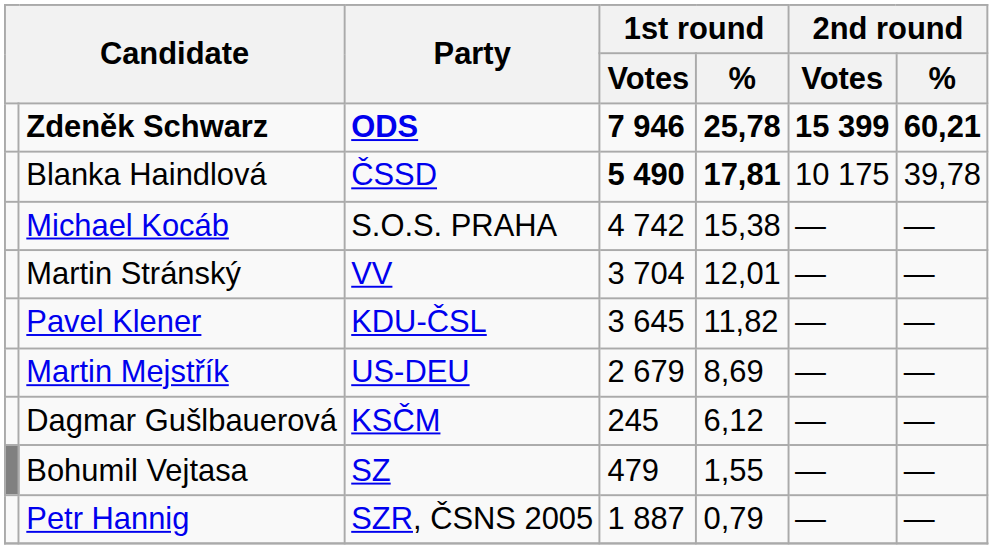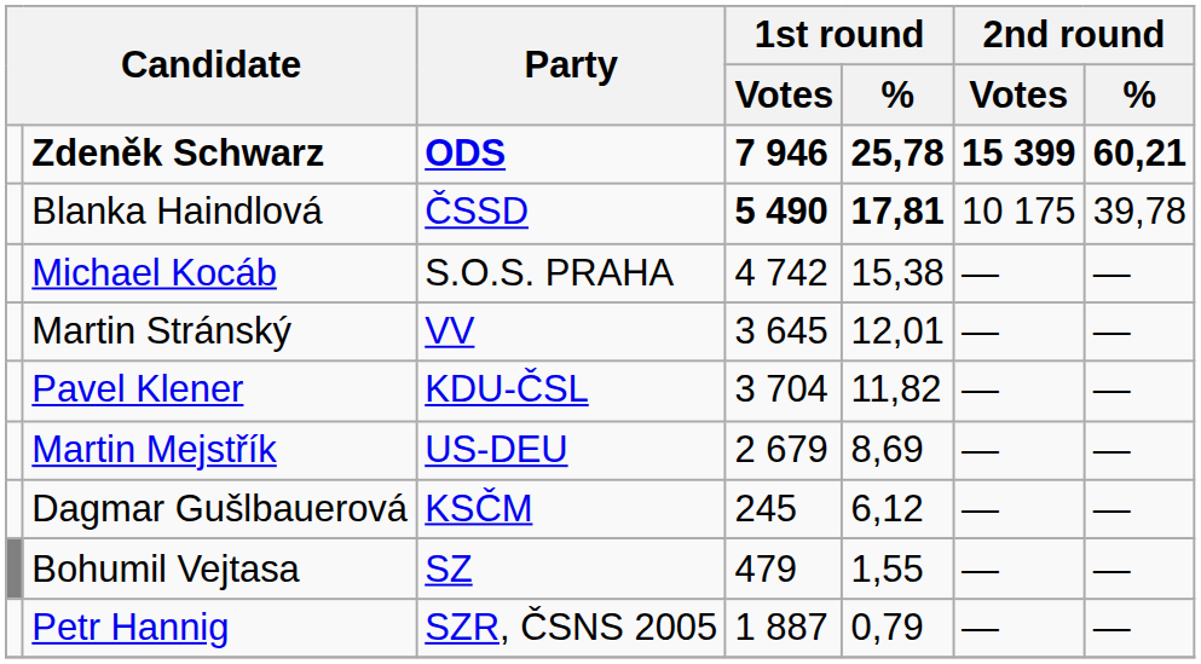Martin Stránský | 1st round / Votes: 3 704 -> 3 645
Pavel Klener | 1st round / Votes: 3 645 -> 3 704
